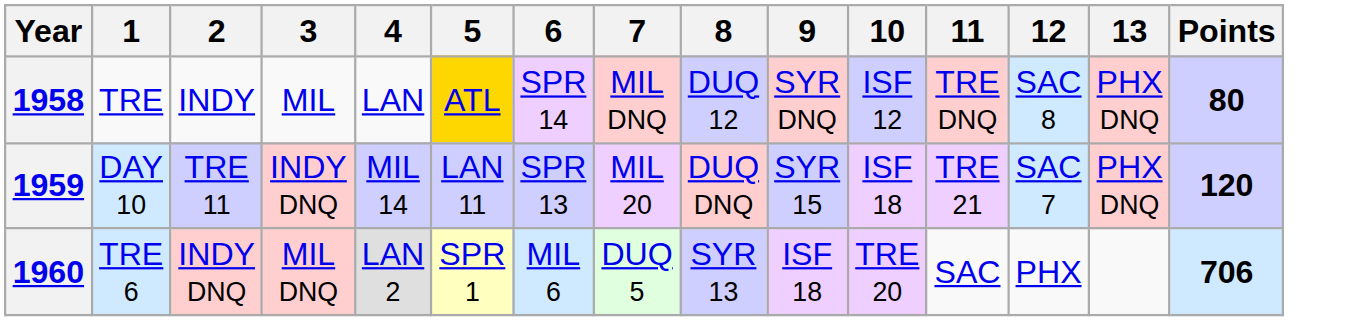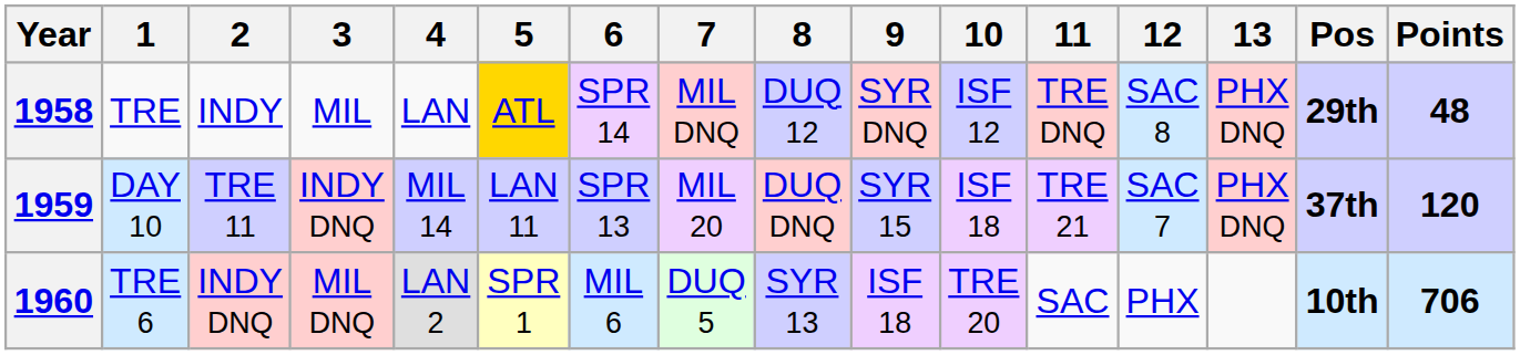+ column: Pos | 29th | 37th | 10th
1958 | Points: 80 -> 48
